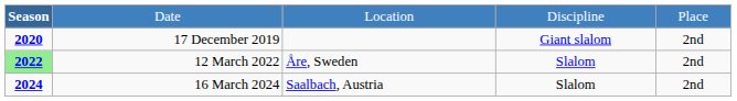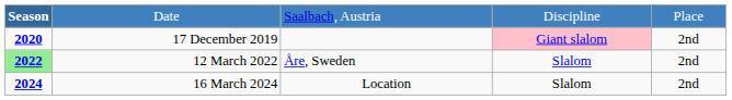Date | column 3: Location -> Saalbach, Austria
17 December 2019 | column 4: no background -> pink background
16 March 2024 | column 3: Saalbach, Austria -> Location
